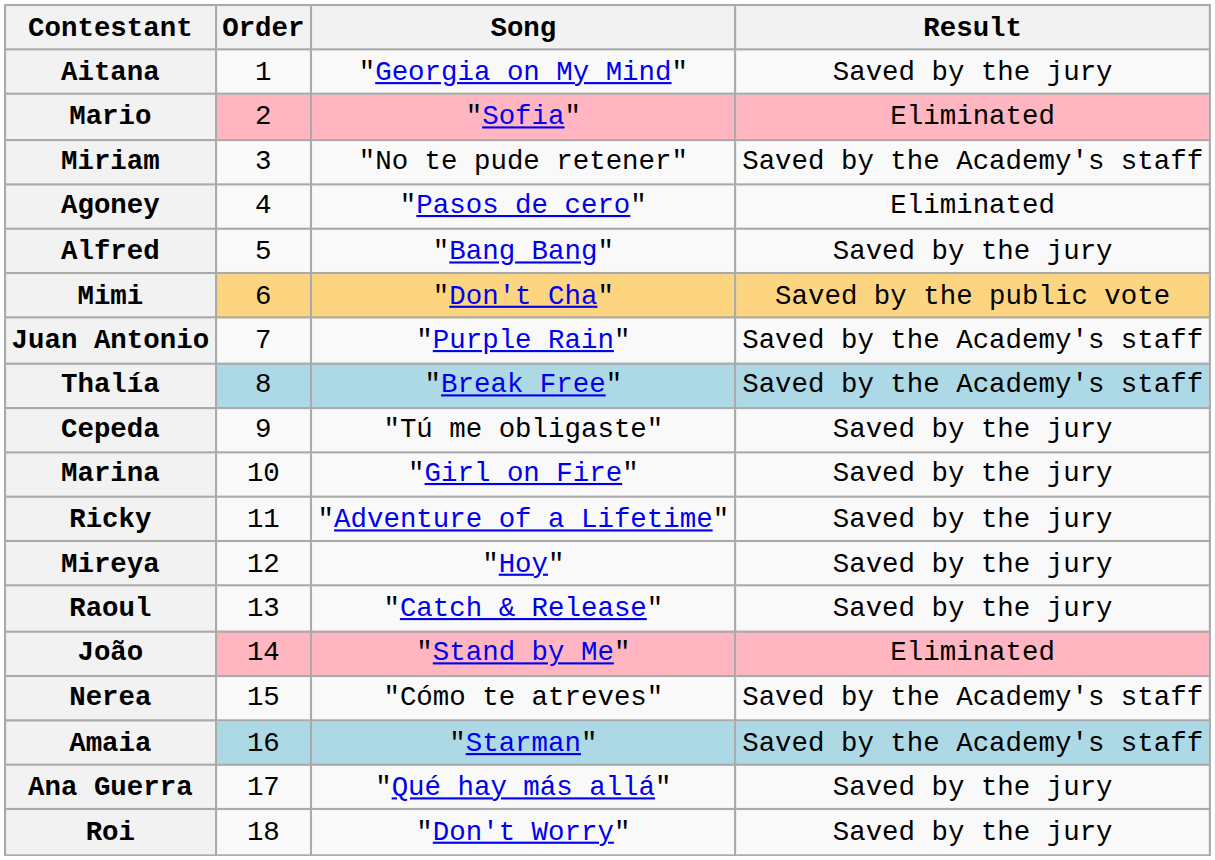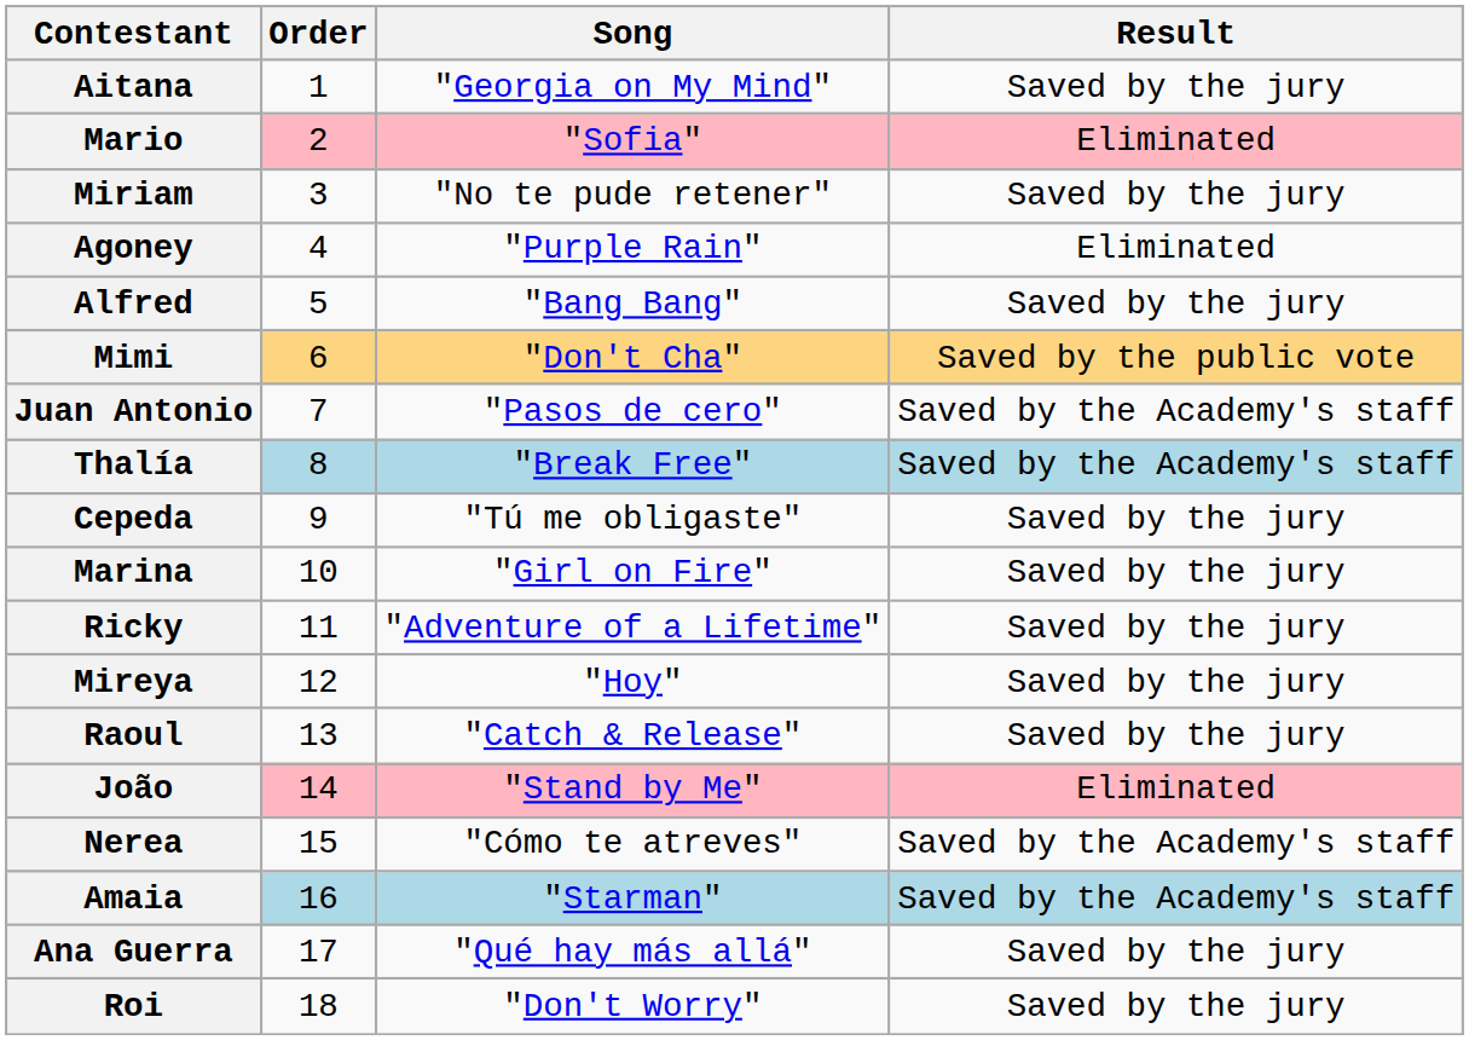Miriam | Result: Saved by the Academy's staff -> Saved by the jury
Agoney | Song: "Pasos de cero" -> "Purple Rain"
Juan Antonio | Song: "Purple Rain" -> "Pasos de cero"
